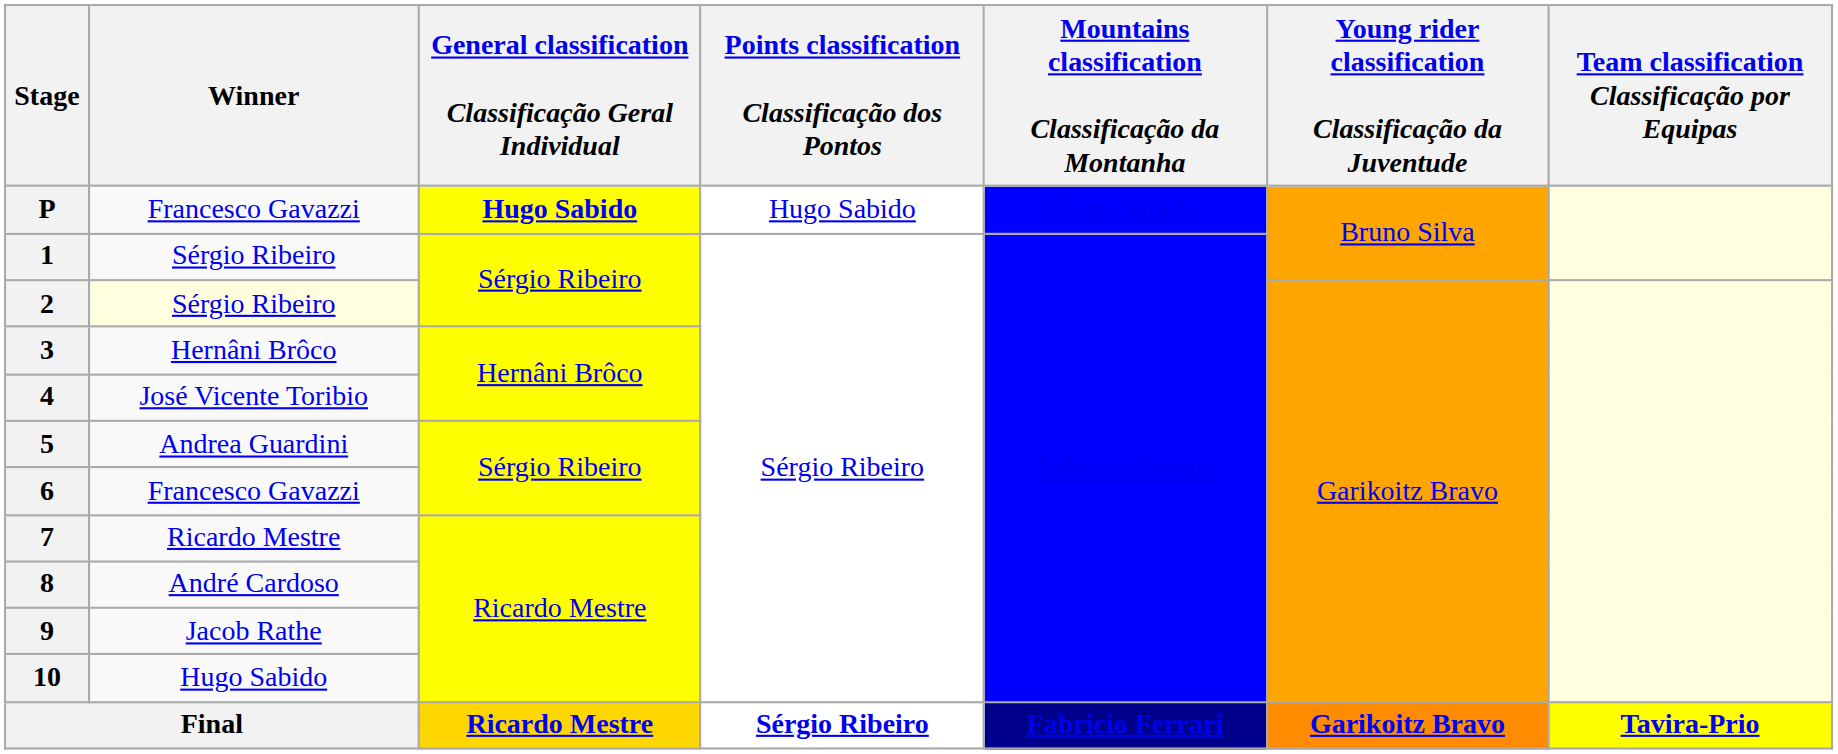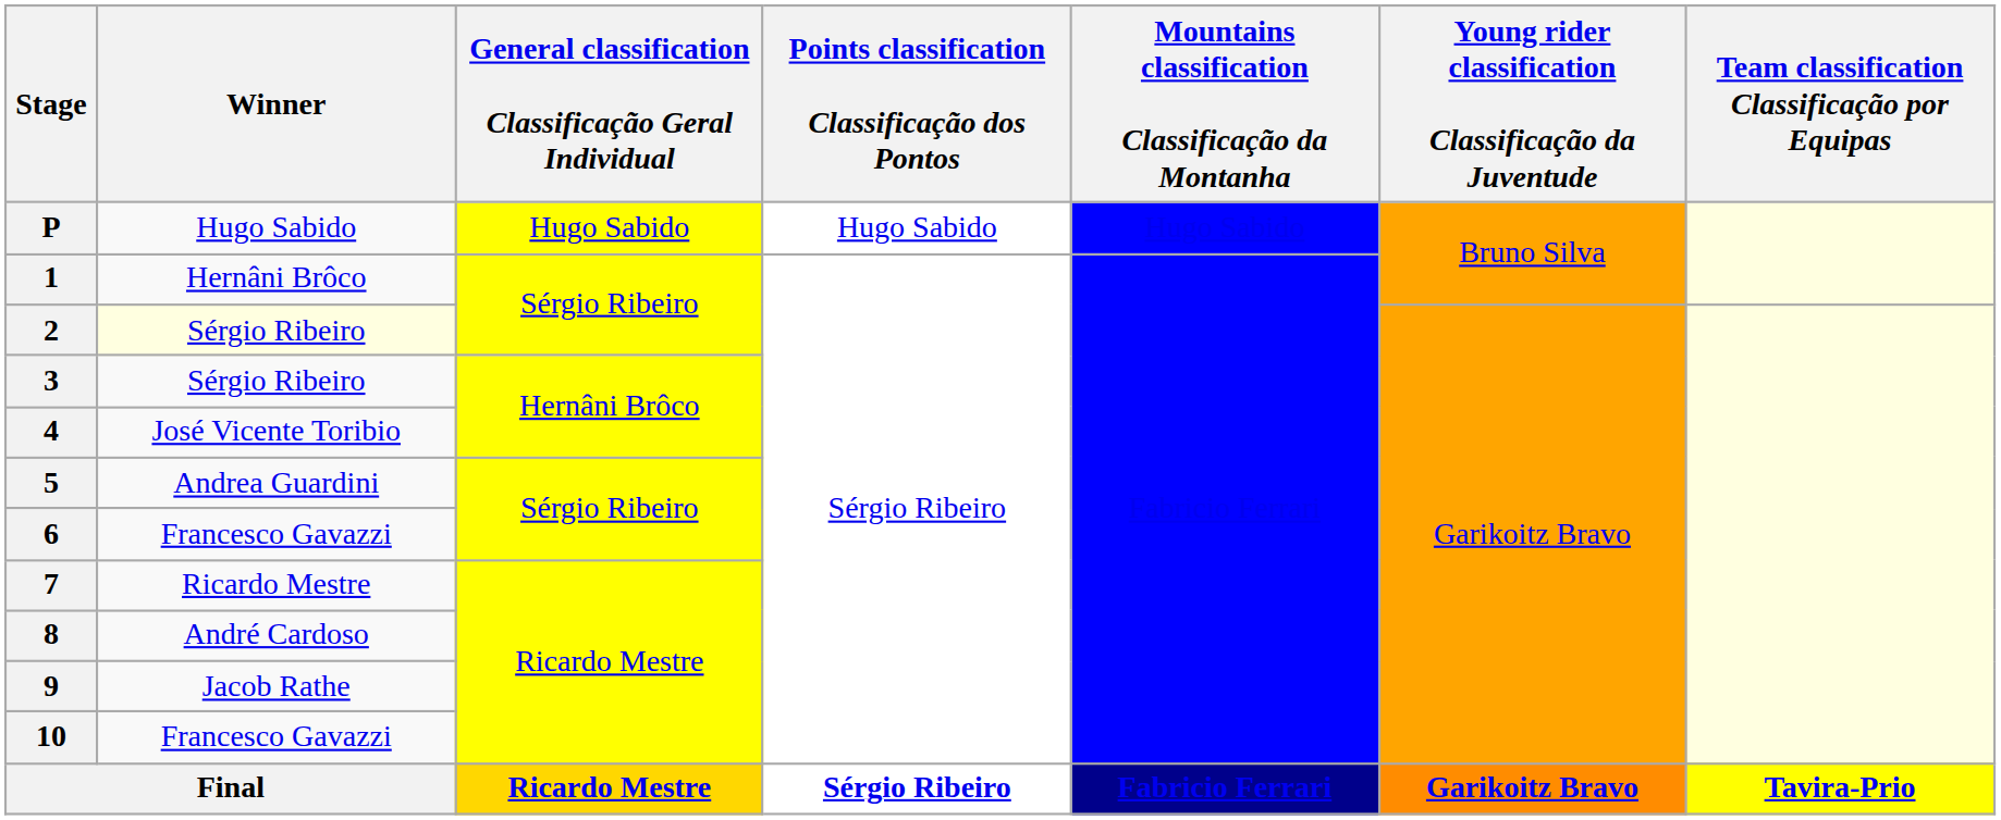P | Winner: Francesco Gavazzi -> Hugo Sabido
P | General classification Classificação Geral Individual: bold -> normal
1 | Winner: Sérgio Ribeiro -> Hernâni Brôco
3 | Winner: Hernâni Brôco -> Sérgio Ribeiro
10 | Winner: Hugo Sabido -> Francesco Gavazzi
